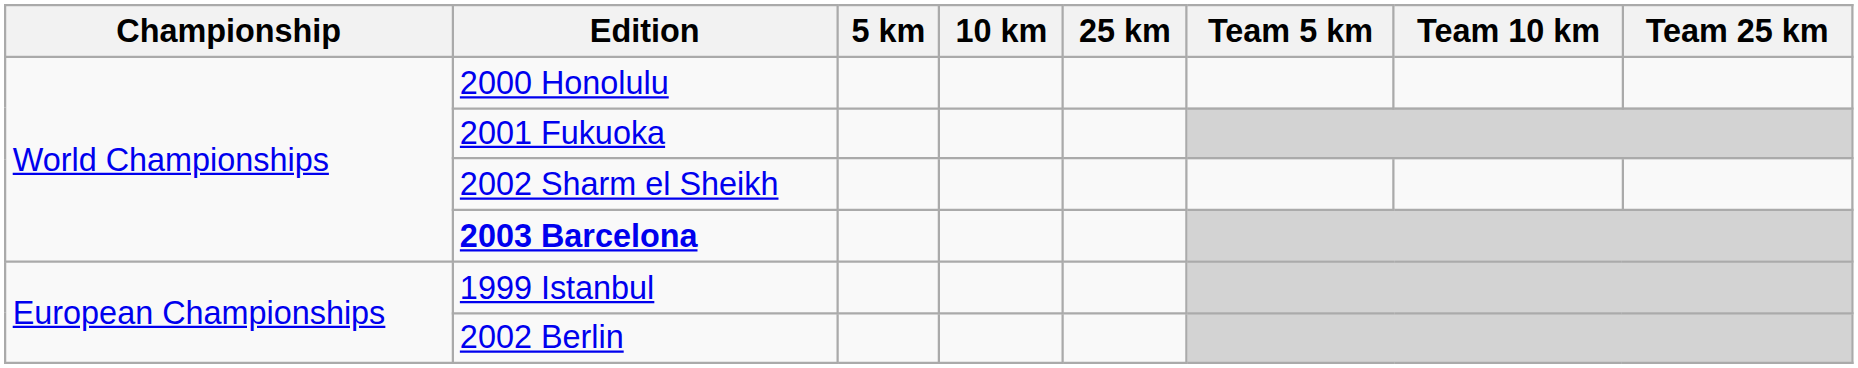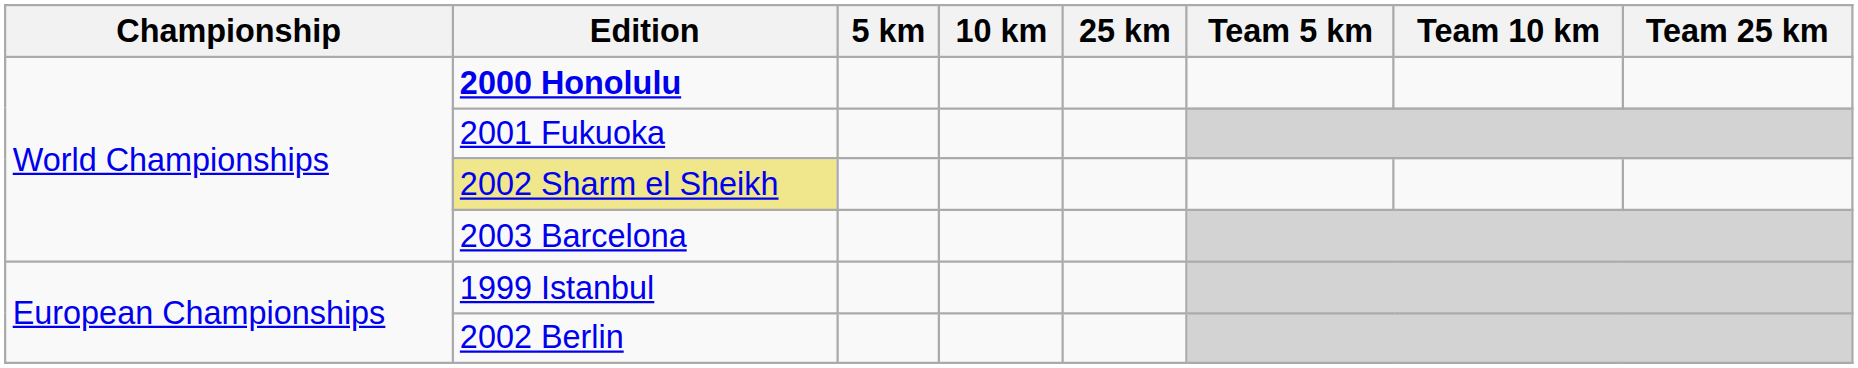2000 Honolulu | Edition: normal -> bold
2002 Sharm el Sheikh | Edition: no background -> khaki background
2003 Barcelona | Edition: bold -> normal
